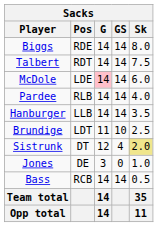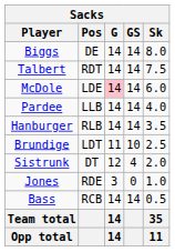Biggs | Pos: RDE -> DE
Pardee | Pos: RLB -> LLB
Hanburger | Pos: LLB -> RLB
Sistrunk | Sk: khaki background -> no background
Jones | Pos: DE -> RDE
